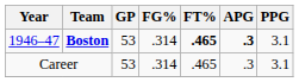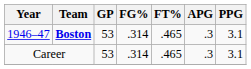1946–47 | FT%: bold -> normal
1946–47 | APG: bold -> normal
